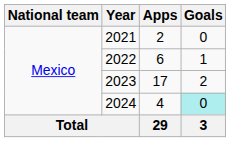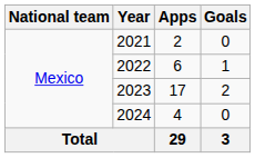2024 | Goals: paleturquoise background -> no background
